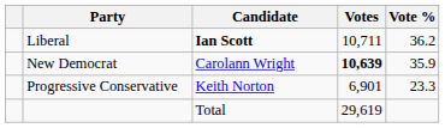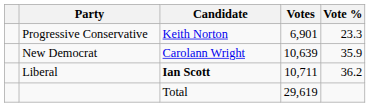rows swapped: Liberal <-> Progressive Conservative
New Democrat | Votes: bold -> normal
